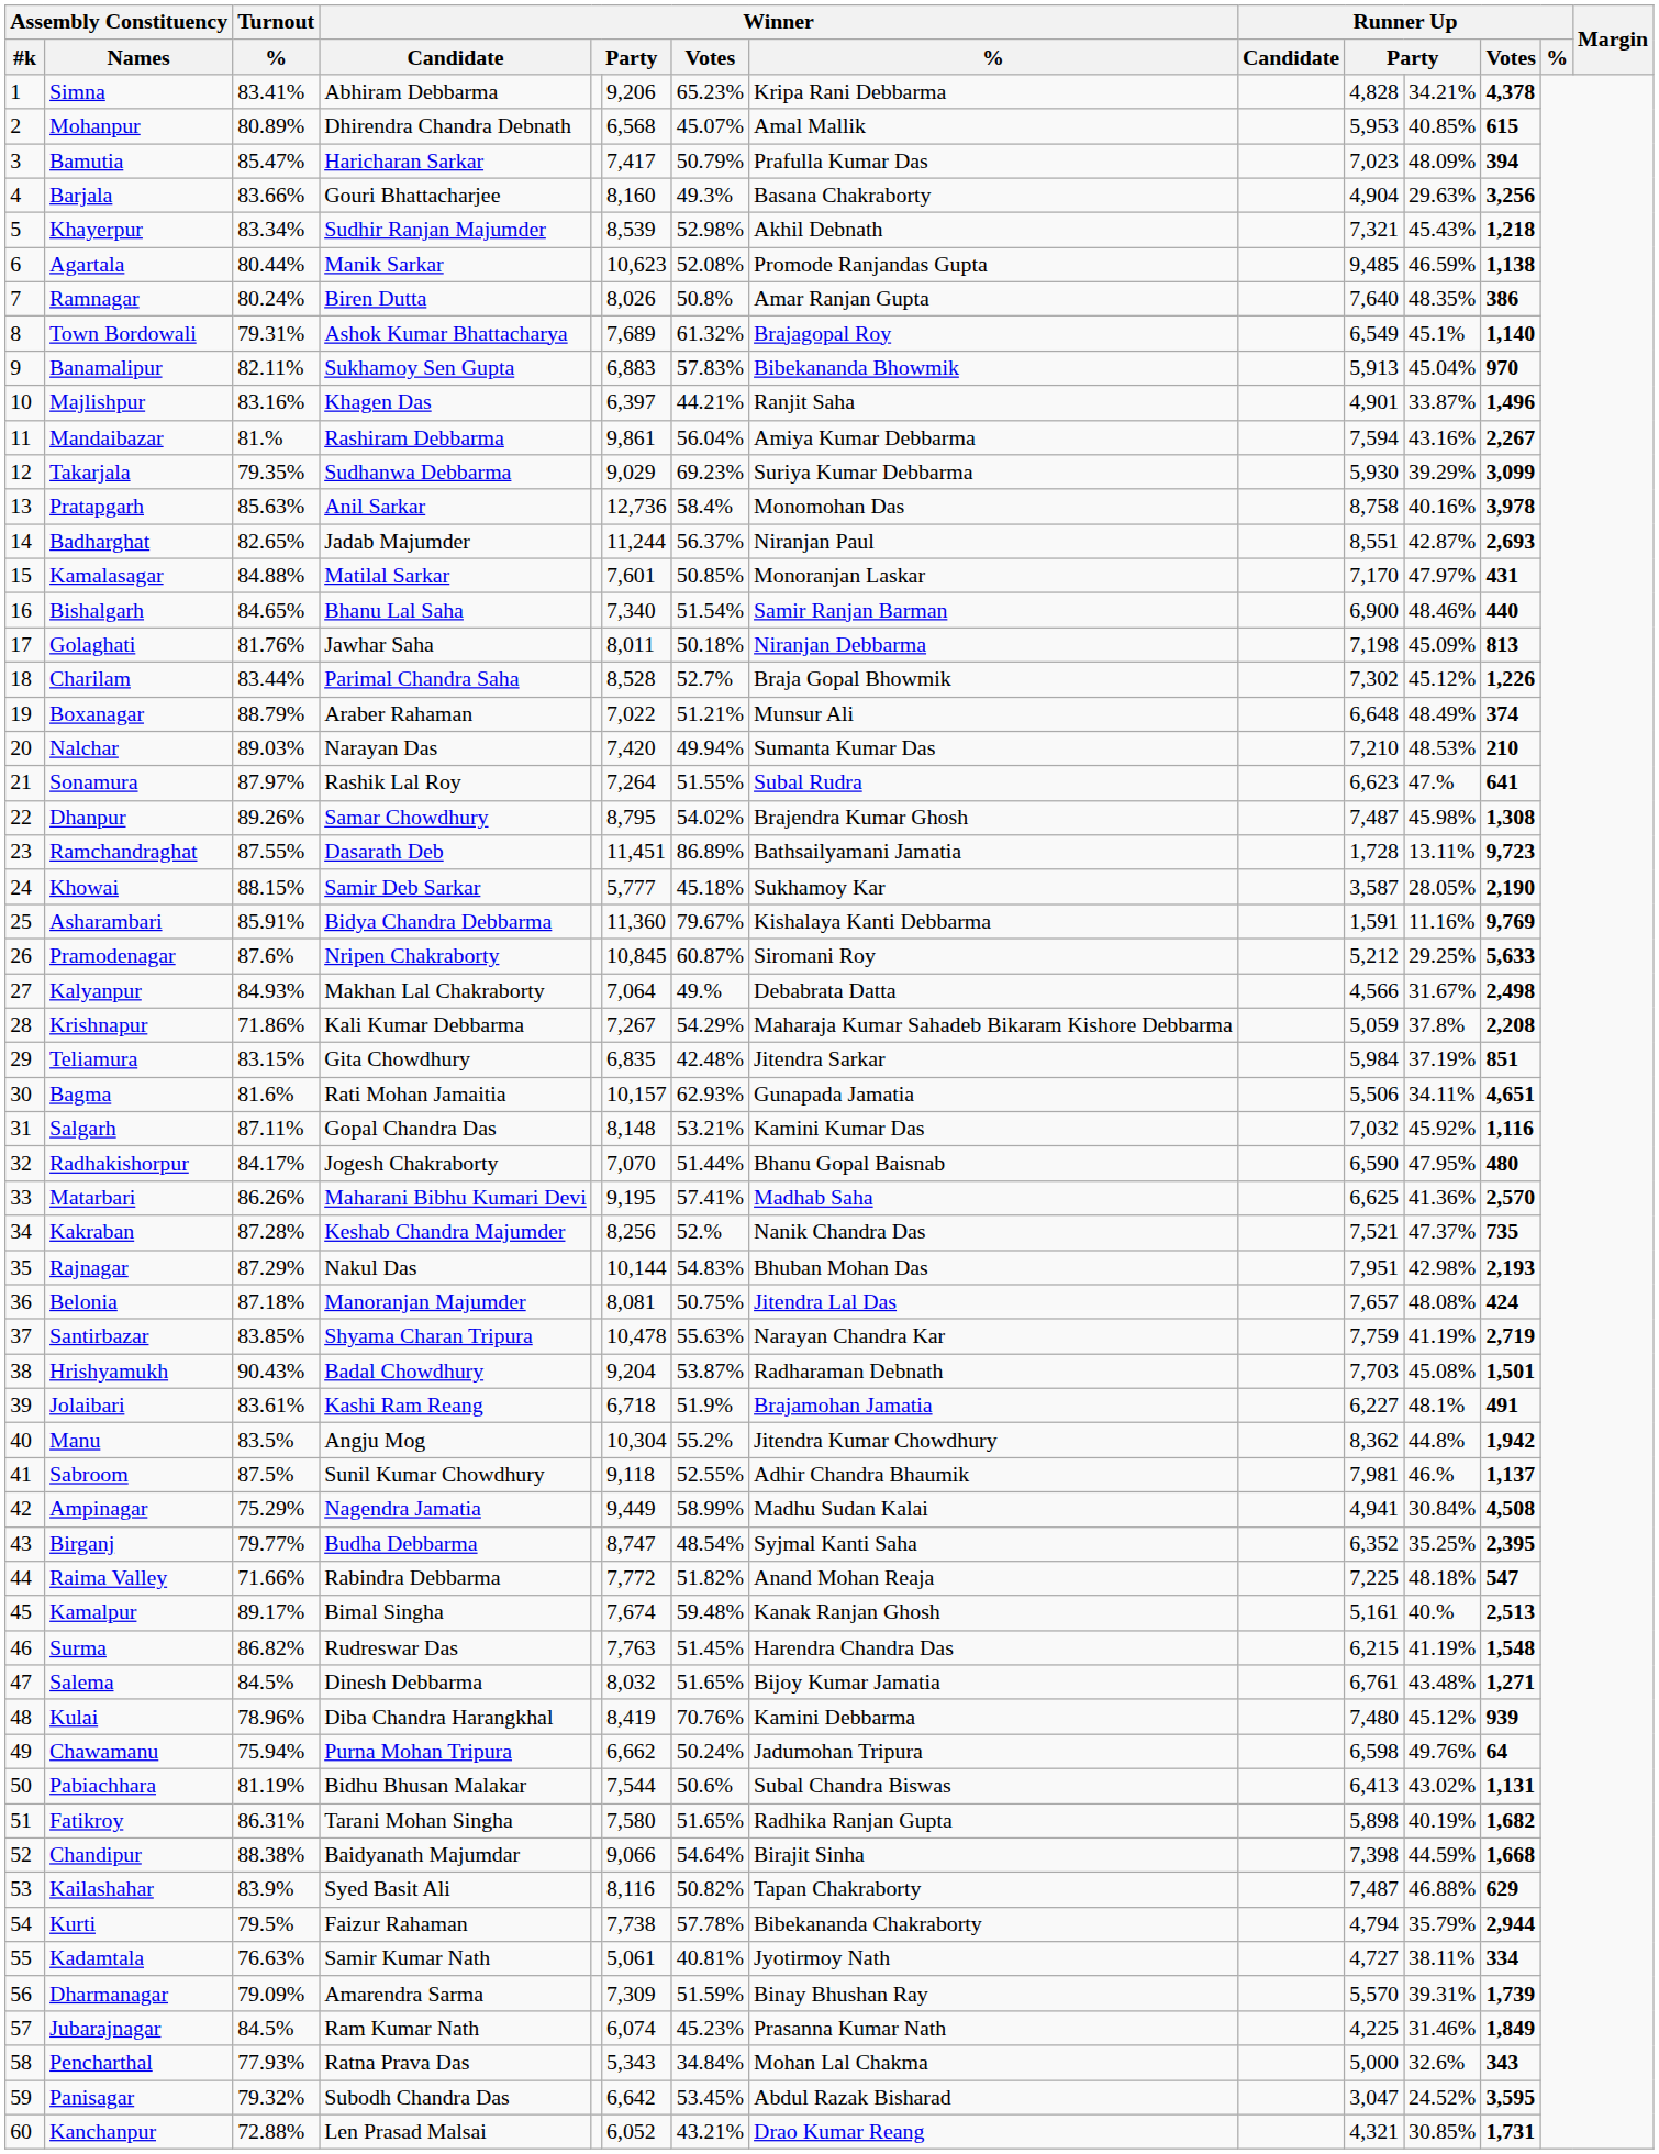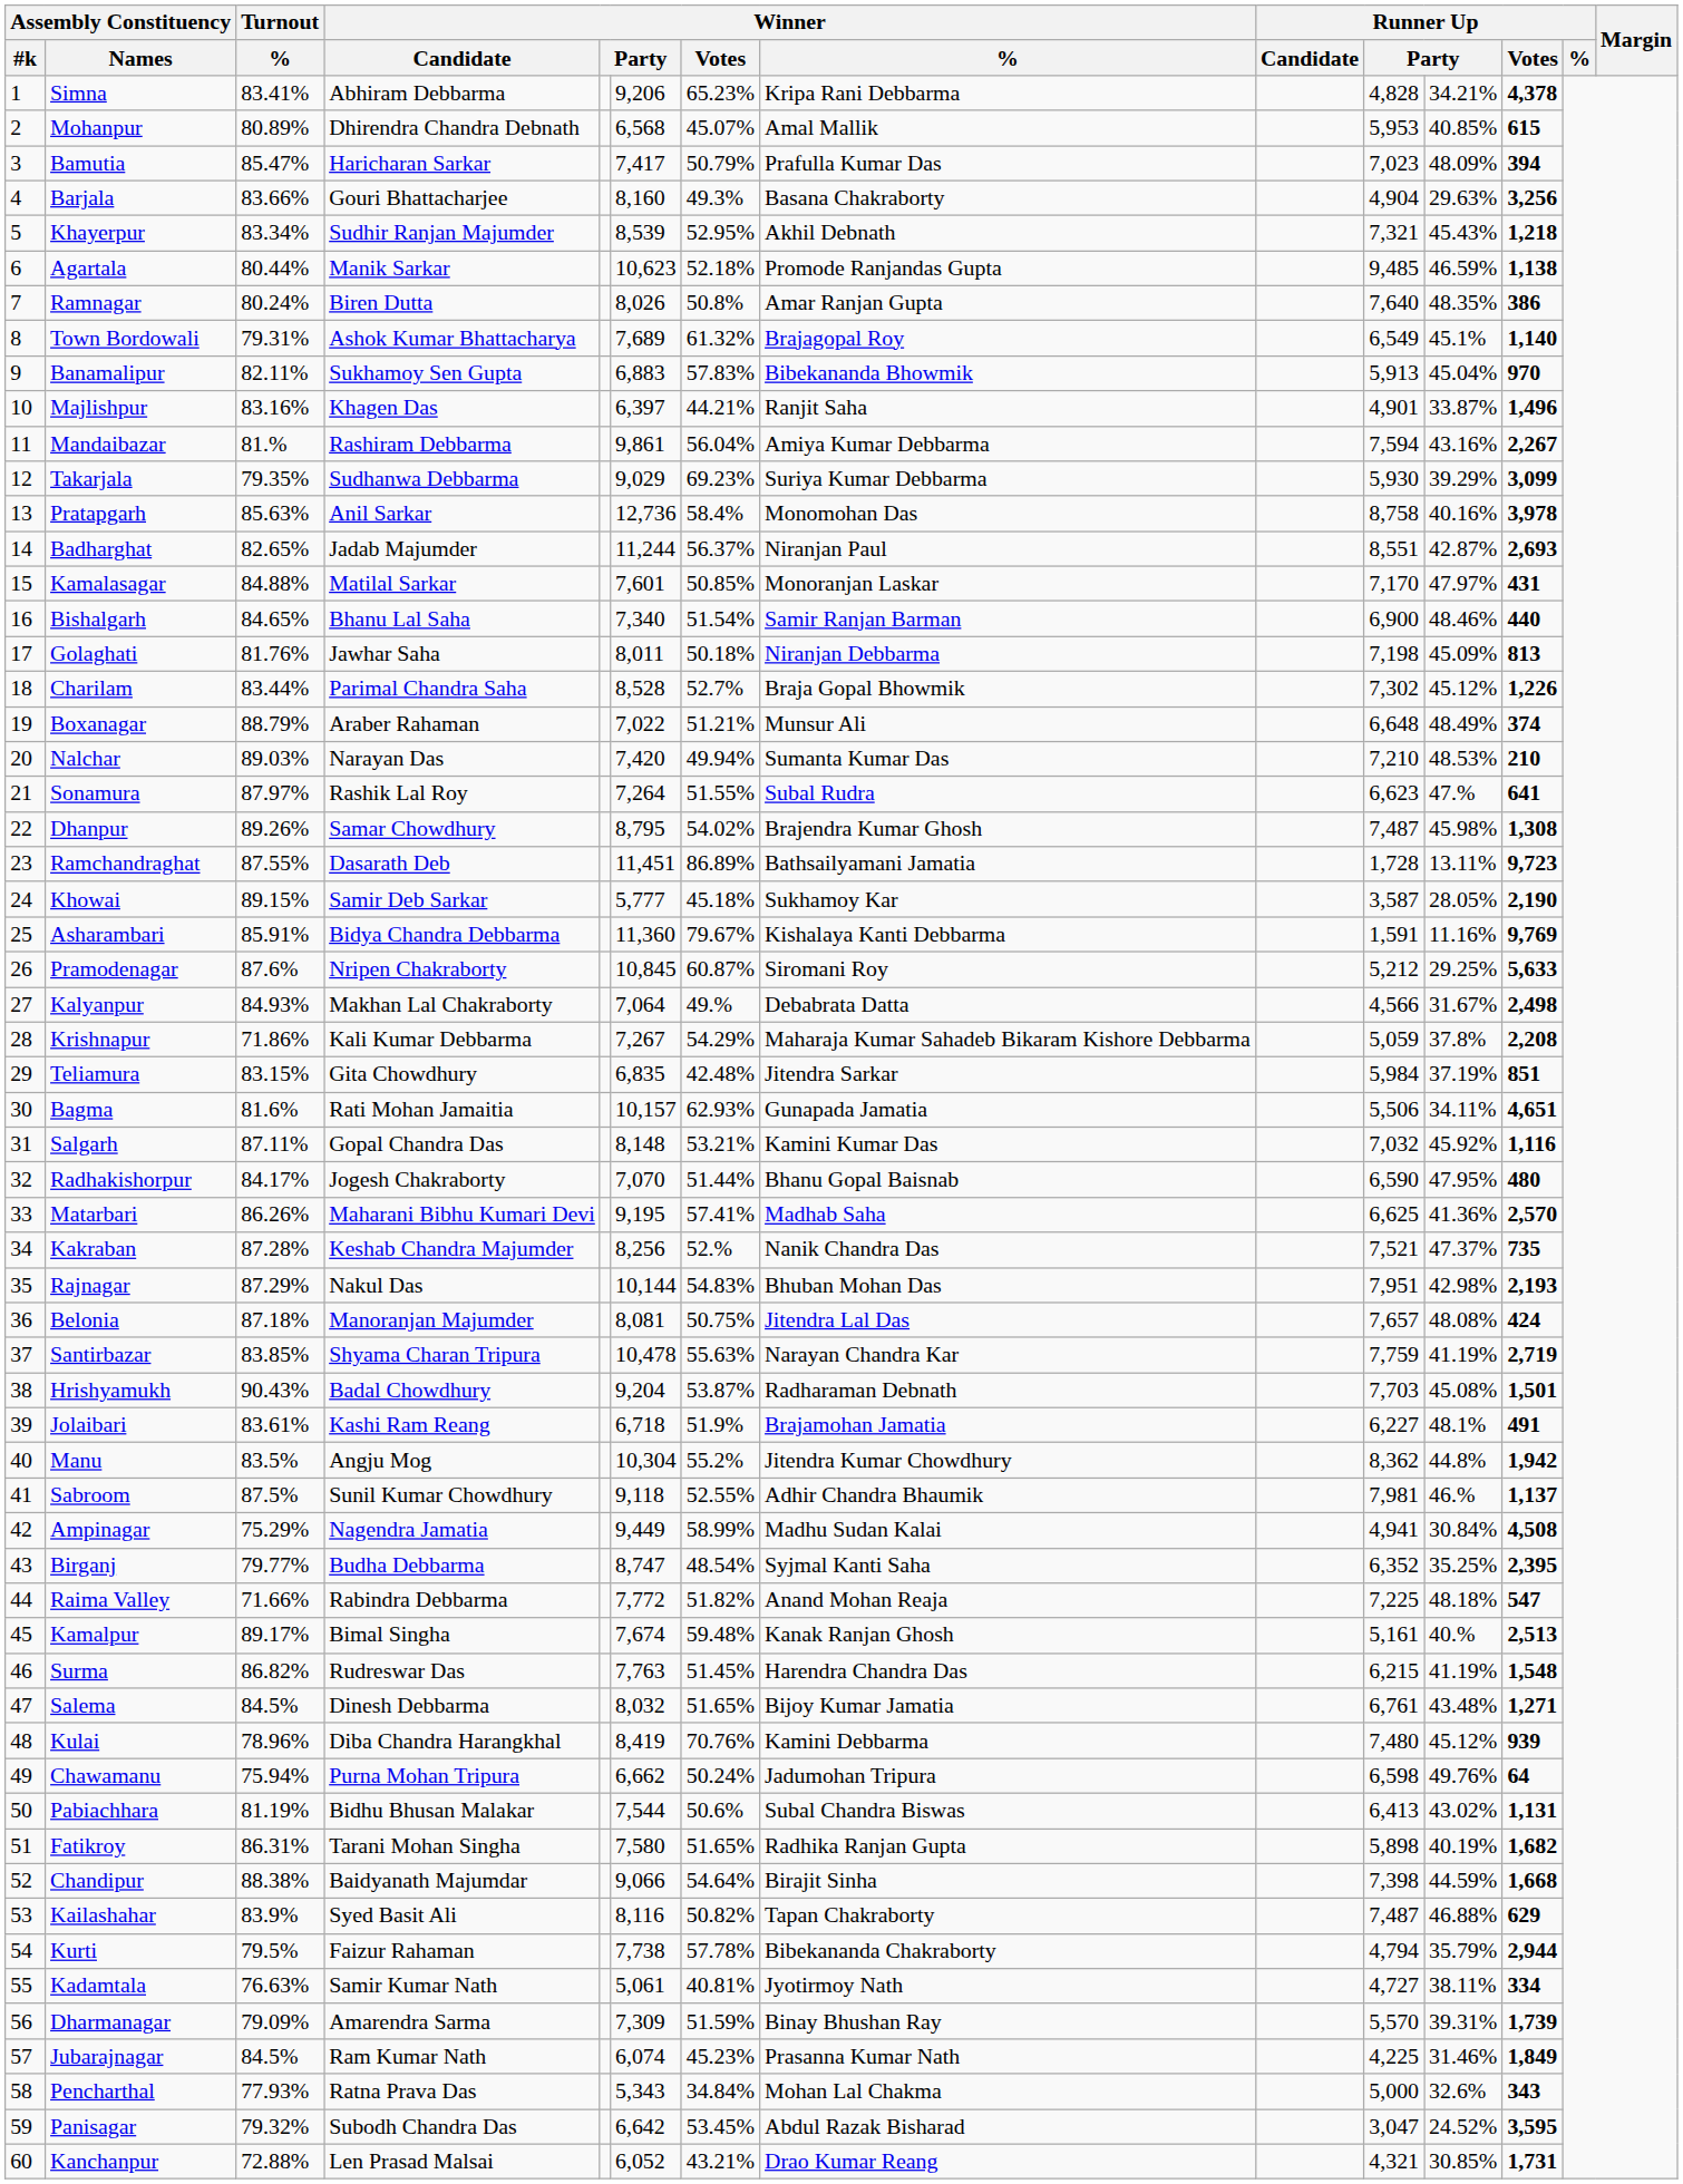Khayerpur | Winner / Votes: 52.98% -> 52.95%
Agartala | Winner / Votes: 52.08% -> 52.18%
Khowai | Turnout / %: 88.15% -> 89.15%
